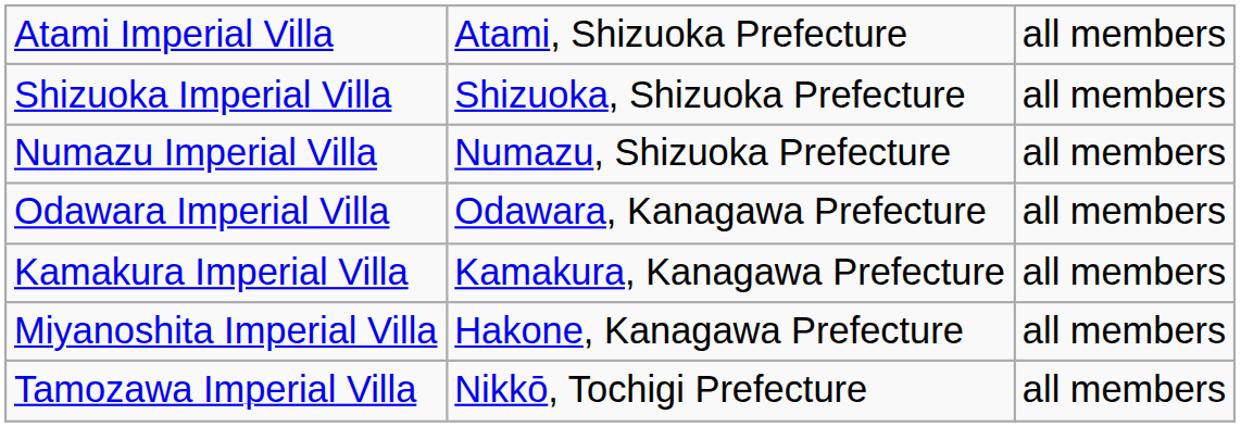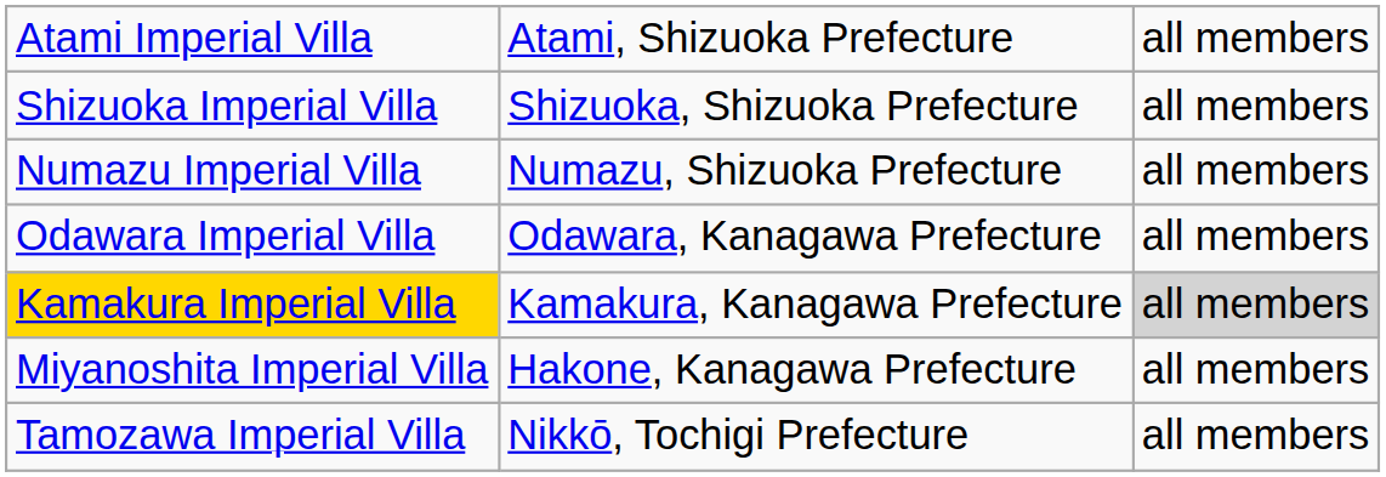row 5 | column 1: no background -> gold background
row 5 | column 3: no background -> lightgrey background
